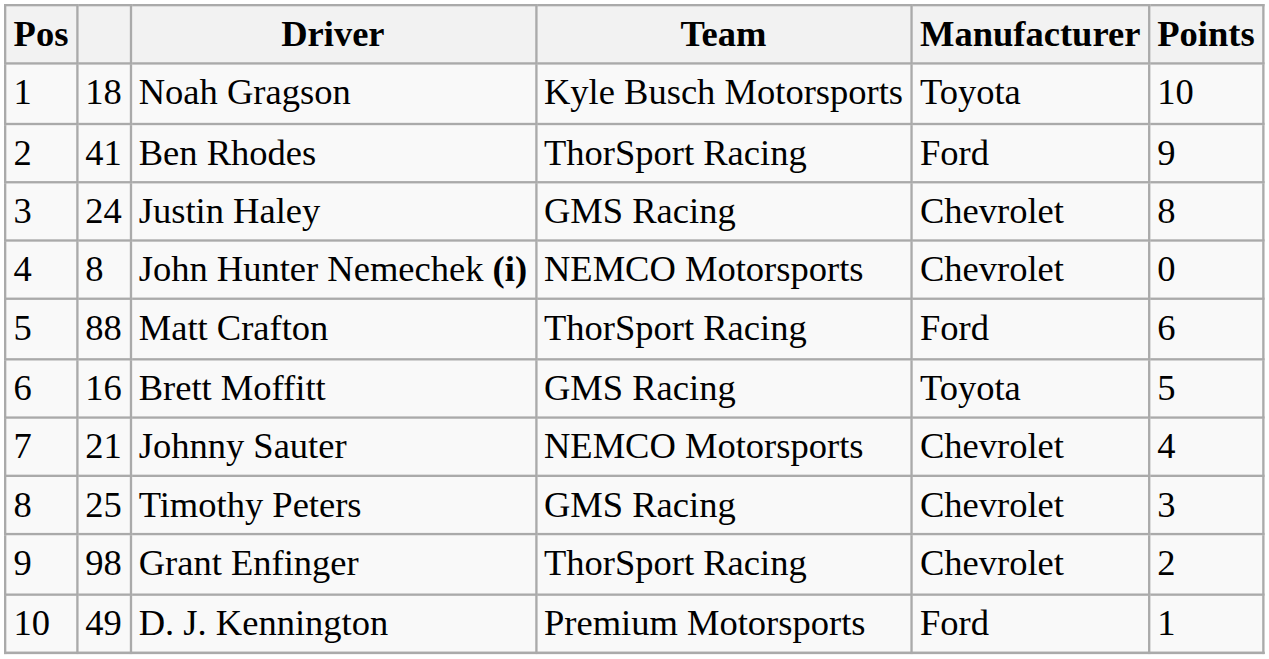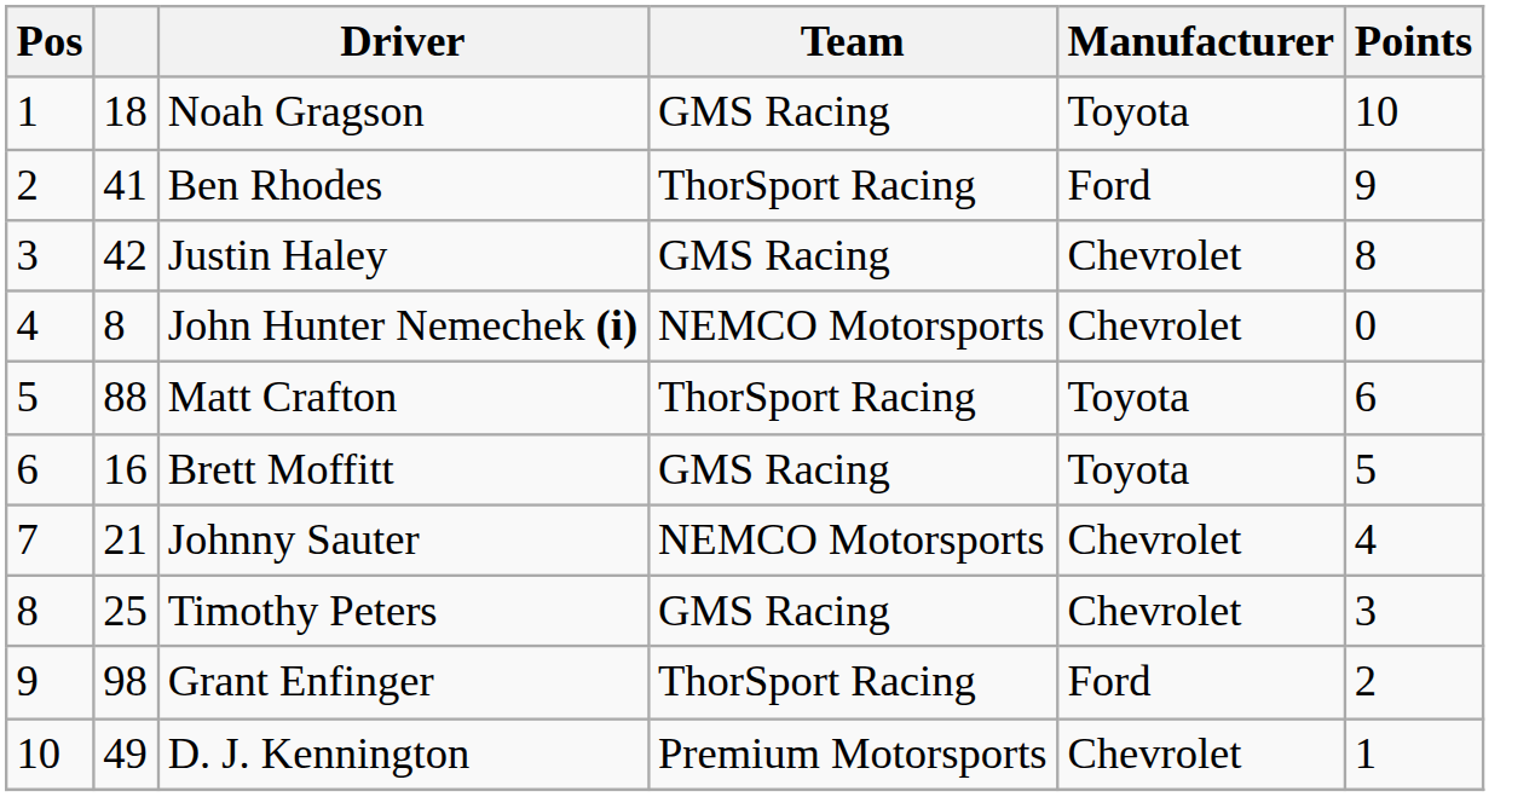Noah Gragson | Team: Kyle Busch Motorsports -> GMS Racing
Justin Haley | column 2: 24 -> 42
Matt Crafton | Manufacturer: Ford -> Toyota
Grant Enfinger | Manufacturer: Chevrolet -> Ford
D. J. Kennington | Manufacturer: Ford -> Chevrolet
